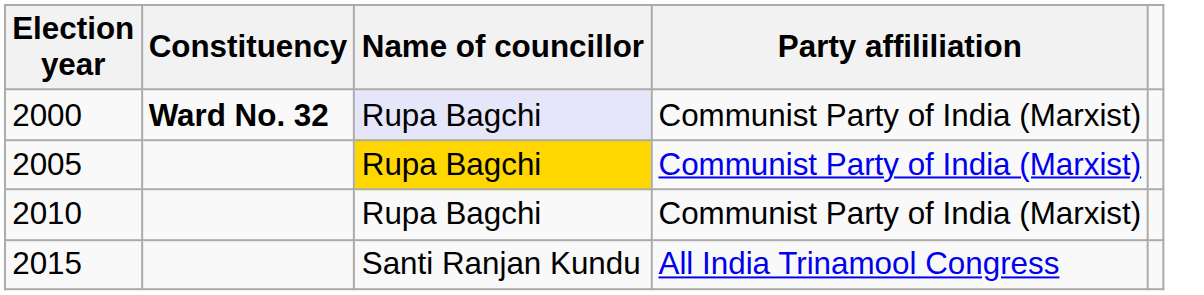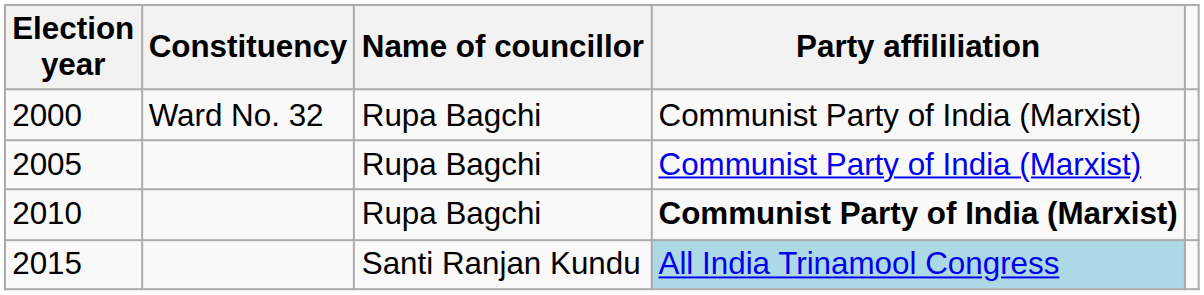2000 | Constituency: bold -> normal
2000 | Name of councillor: lavender background -> no background
2005 | Name of councillor: gold background -> no background
2010 | Party affililiation: normal -> bold
2015 | Party affililiation: no background -> lightblue background
